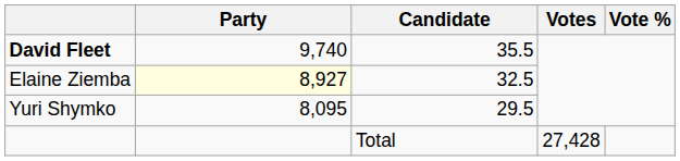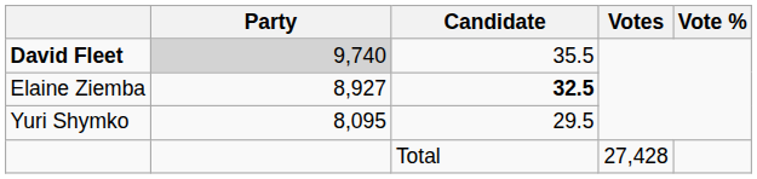David Fleet | Party: no background -> lightgrey background
Elaine Ziemba | Party: lightyellow background -> no background
Elaine Ziemba | Candidate: normal -> bold
